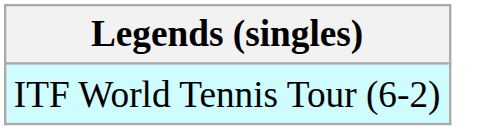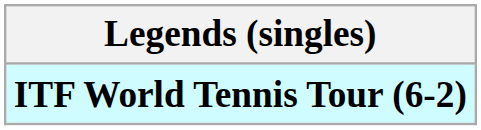row 2 | column 1: normal -> bold
